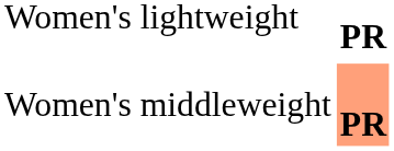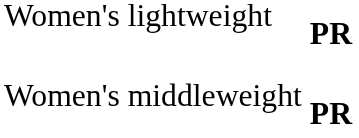Women's middleweight | column 2: lightsalmon background -> no background
